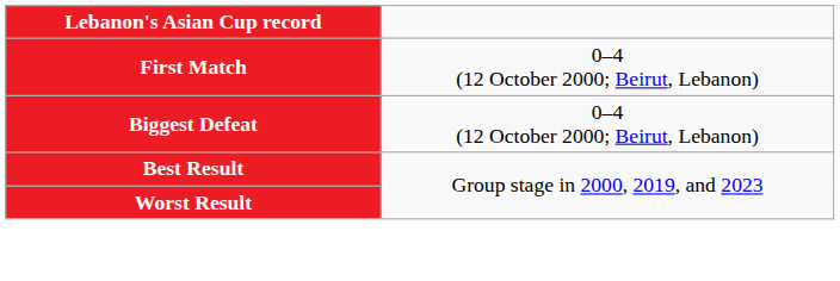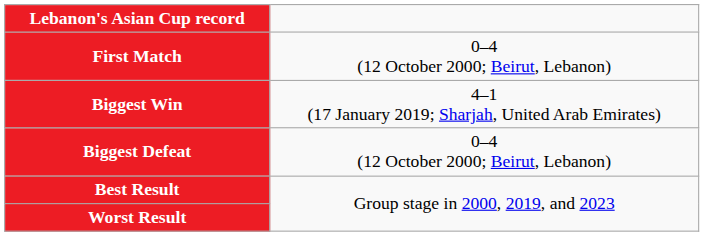+ row: Biggest Win | 4–1 (17 January 2019; Sharjah, United Arab Emirates)
